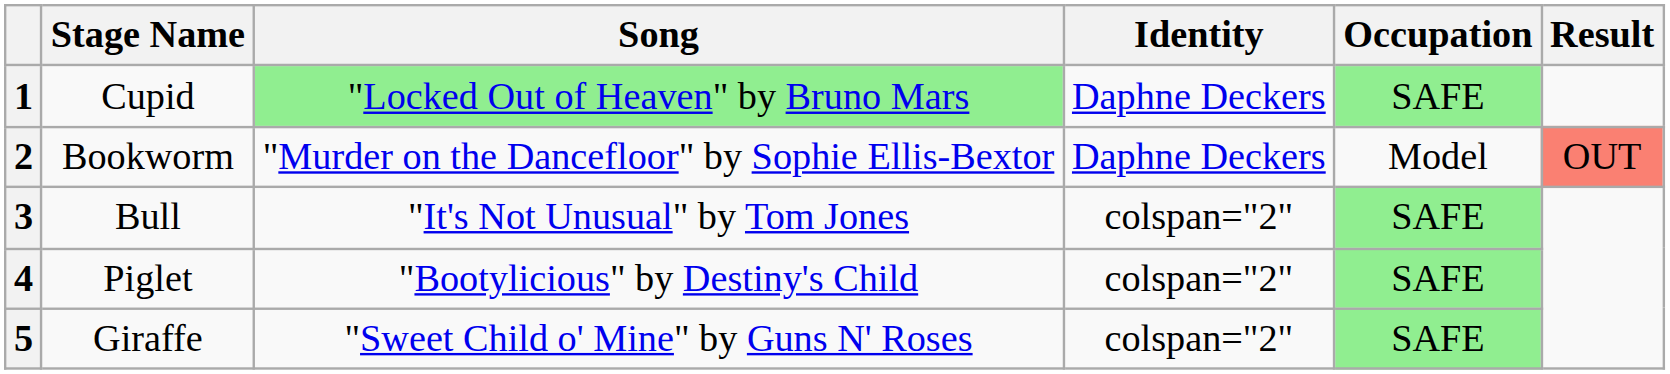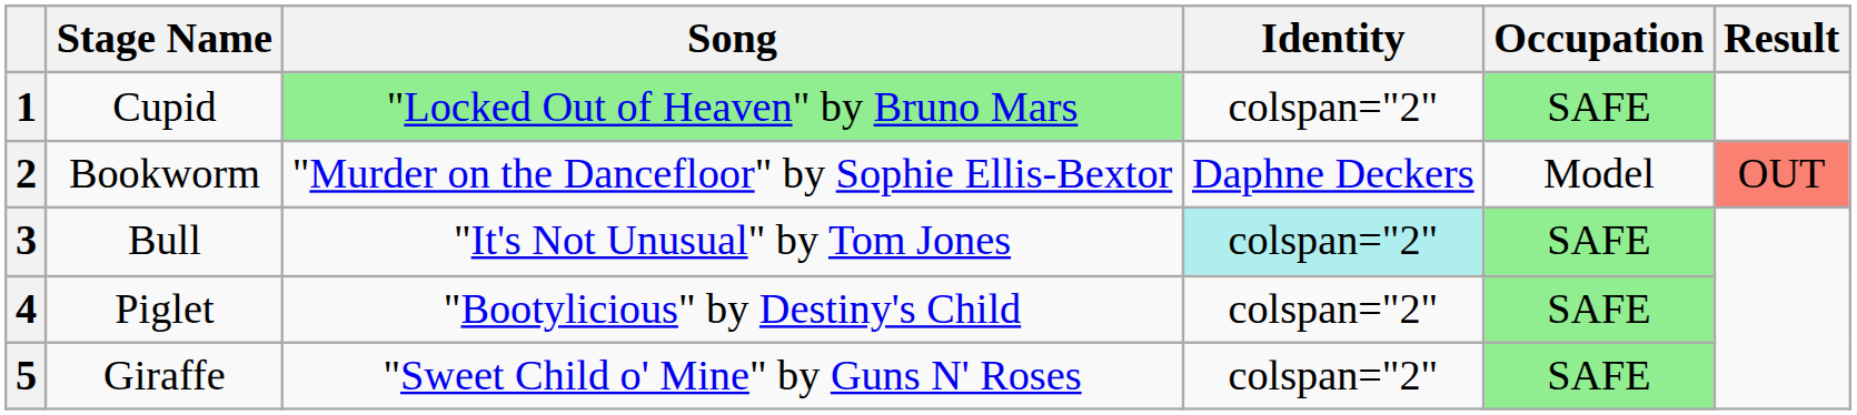1 | Identity: Daphne Deckers -> colspan="2"
3 | Identity: no background -> paleturquoise background
